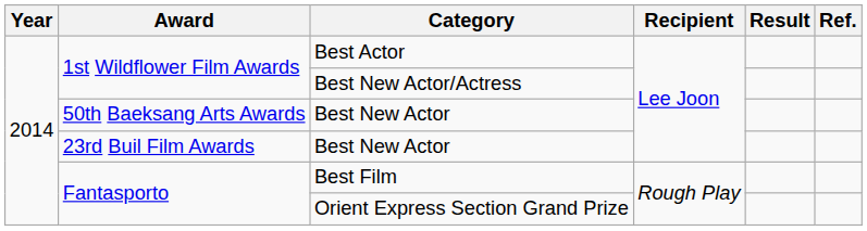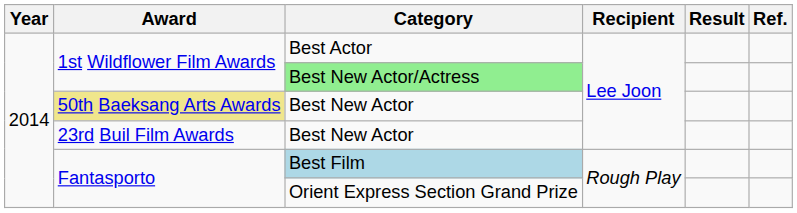Best New Actor/Actress | Category: no background -> lightgreen background
50th Baeksang Arts Awards / Best New Actor | Award: no background -> khaki background
Best Film | Category: no background -> lightblue background
